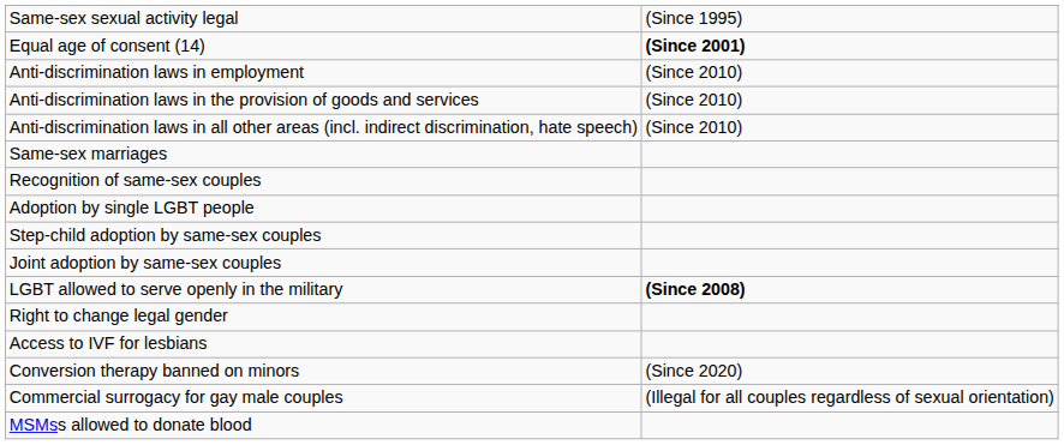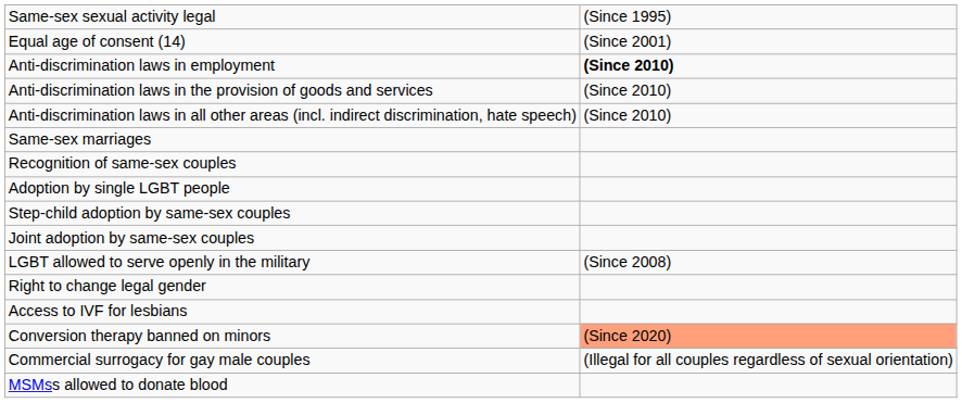Equal age of consent (14) | column 2: bold -> normal
Anti-discrimination laws in employment | column 2: normal -> bold
LGBT allowed to serve openly in the military | column 2: bold -> normal
Conversion therapy banned on minors | column 2: no background -> lightsalmon background
